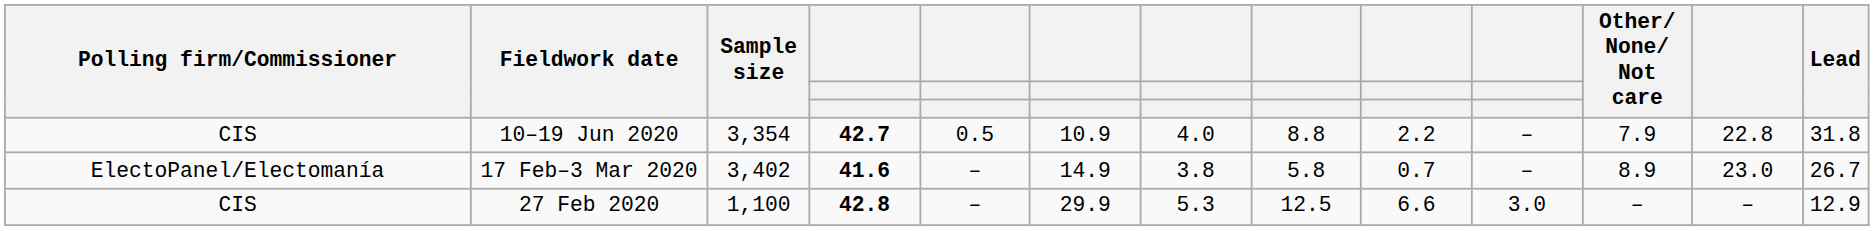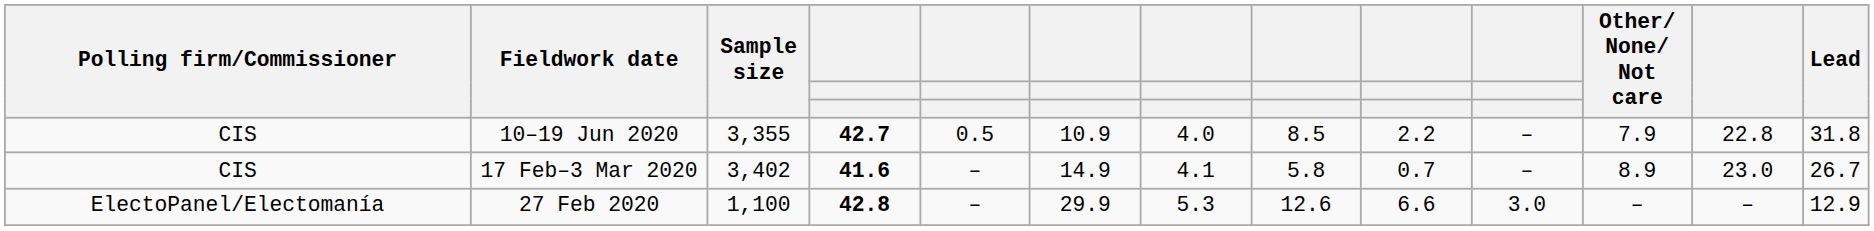10–19 Jun 2020 | Sample size: 3,354 -> 3,355
10–19 Jun 2020 | column 8: 8.8 -> 8.5
17 Feb–3 Mar 2020 | Polling firm/Commissioner: ElectoPanel/Electomanía -> CIS
17 Feb–3 Mar 2020 | column 7: 3.8 -> 4.1
27 Feb 2020 | Polling firm/Commissioner: CIS -> ElectoPanel/Electomanía
27 Feb 2020 | column 8: 12.5 -> 12.6
